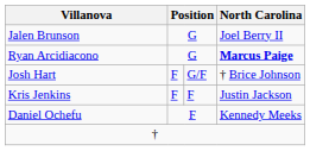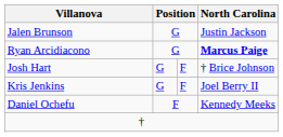Jalen Brunson | North Carolina: Joel Berry II -> Justin Jackson
Josh Hart | column 2: F -> G
Josh Hart | column 3: G/F -> F
Kris Jenkins | column 2: F -> G
Kris Jenkins | North Carolina: Justin Jackson -> Joel Berry II
